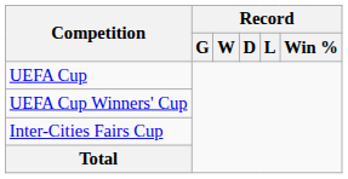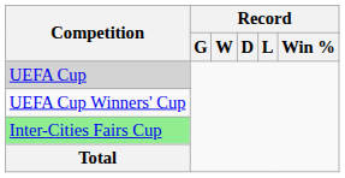UEFA Cup | Competition: no background -> lightgrey background
Inter-Cities Fairs Cup | Competition: no background -> lightgreen background
